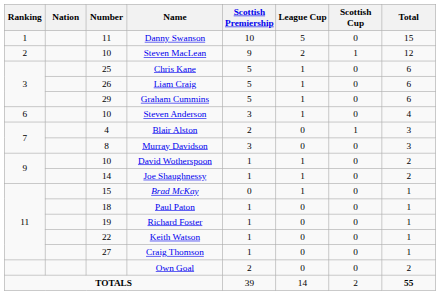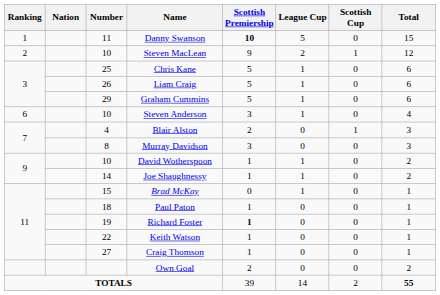Danny Swanson | Scottish Premiership: normal -> bold
Richard Foster | Scottish Premiership: normal -> bold
